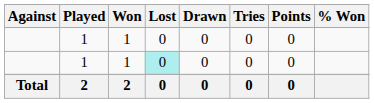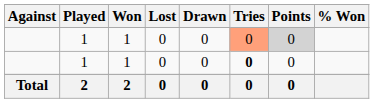row 2 | Tries: no background -> lightsalmon background
row 2 | Points: no background -> lightgrey background
row 3 | Lost: paleturquoise background -> no background
row 3 | Tries: normal -> bold
